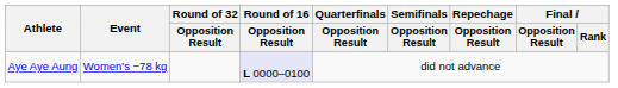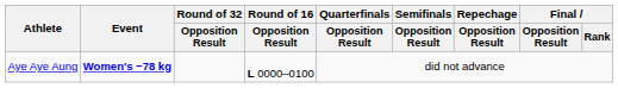Aye Aye Aung | Event: normal -> bold
Aye Aye Aung | Round of 16 / Opposition Result: lavender background -> no background
